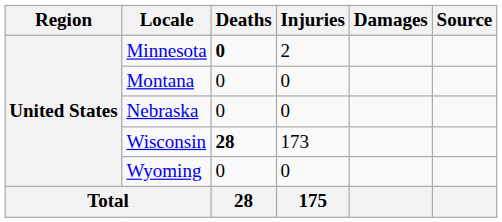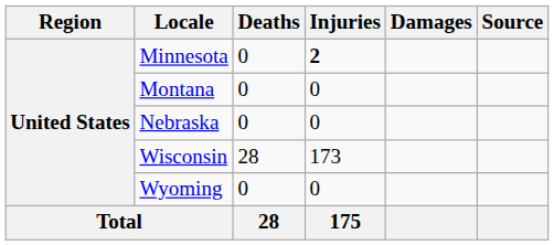Minnesota | Deaths: bold -> normal
Minnesota | Injuries: normal -> bold
Wisconsin | Deaths: bold -> normal
